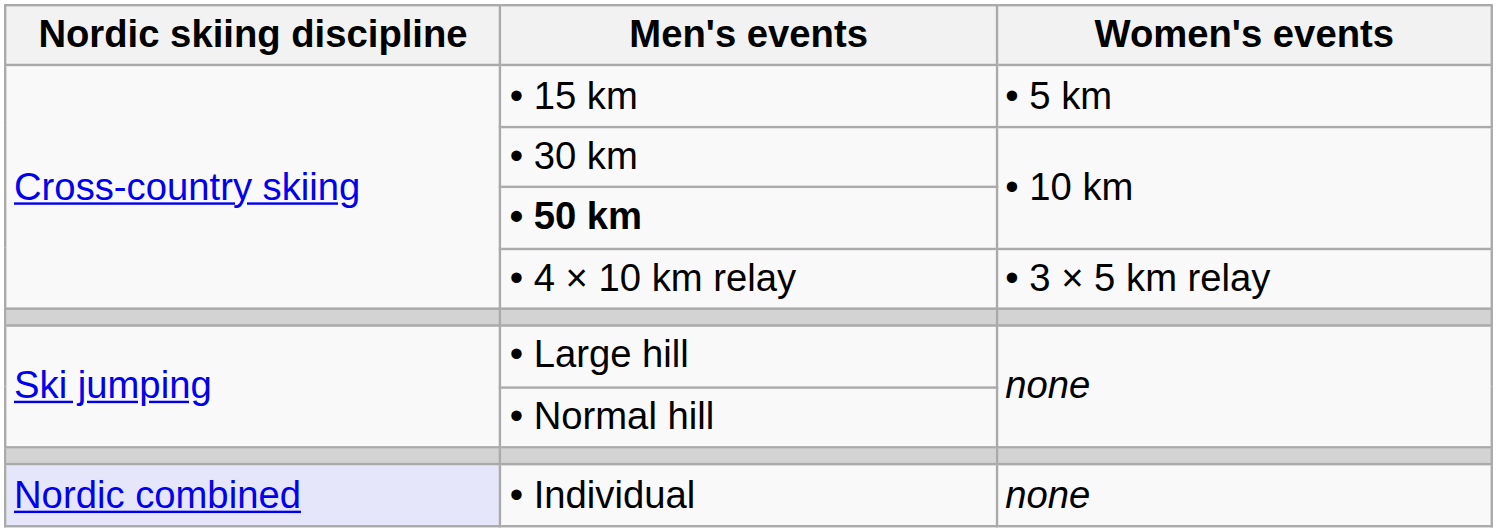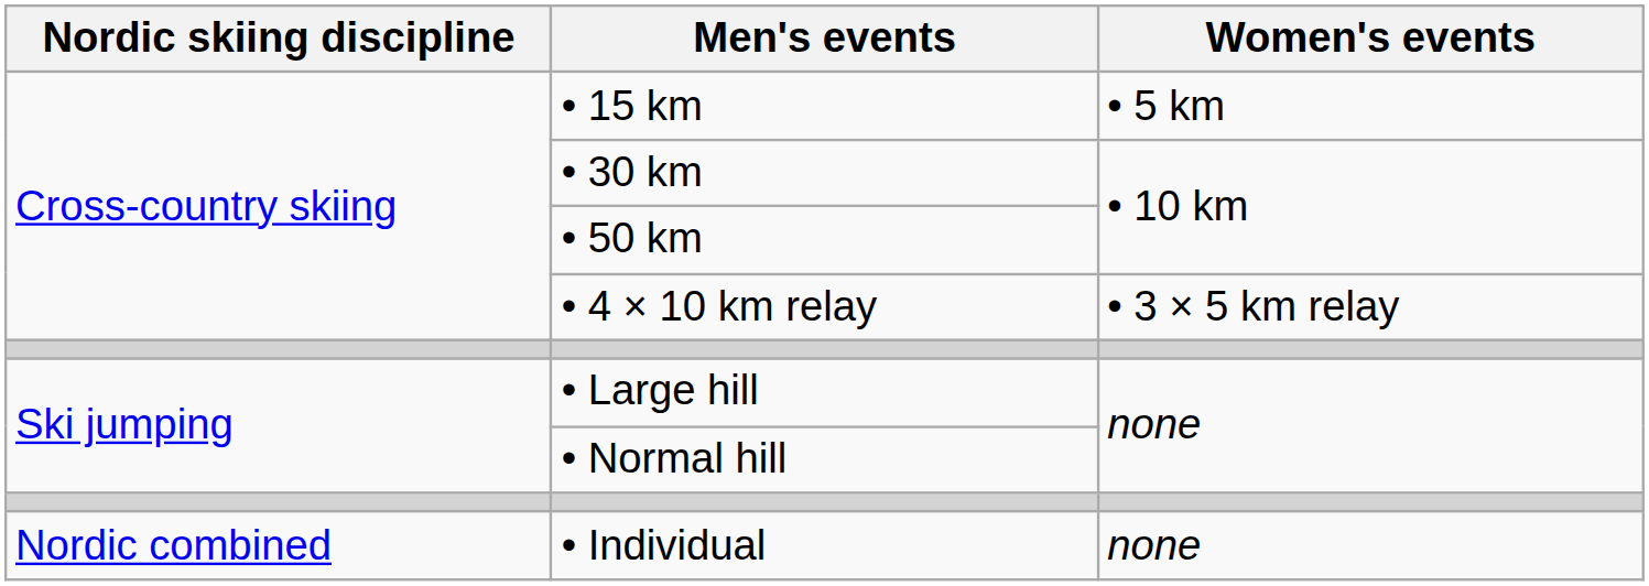• 50 km | Men's events: bold -> normal
• Individual | Nordic skiing discipline: lavender background -> no background
